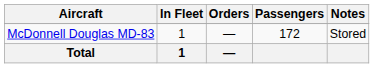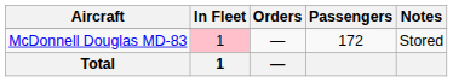McDonnell Douglas MD-83 | In Fleet: no background -> pink background
